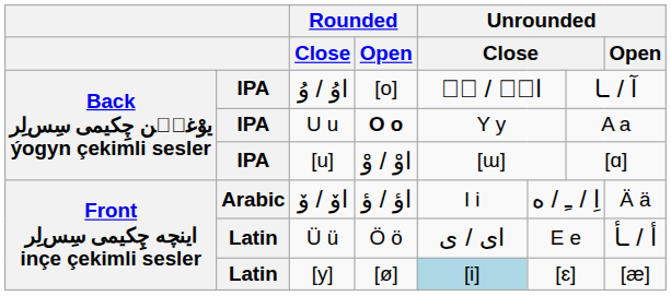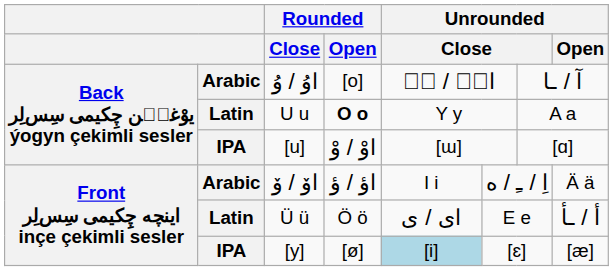اوُ / وُ | column 2: IPA -> Arabic
U u | column 2: IPA -> Latin
[y] | column 2: Latin -> IPA
